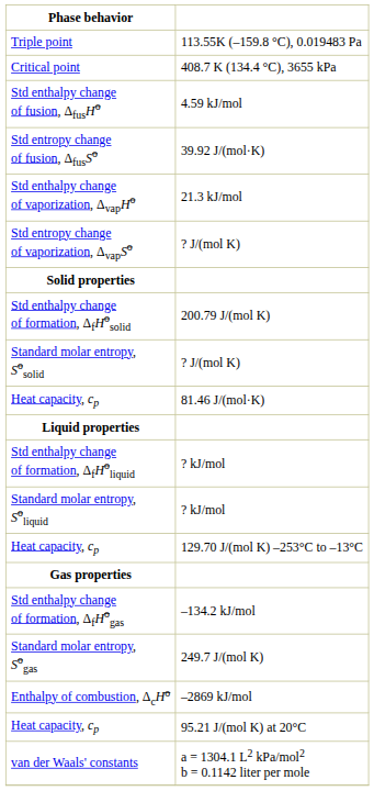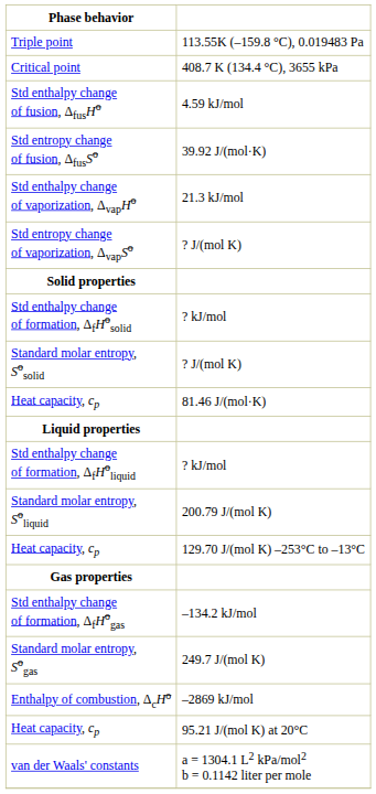row 9 | column 2: 200.79 J/(mol K) -> ? kJ/mol
row 14 | column 2: ? kJ/mol -> 200.79 J/(mol K)
